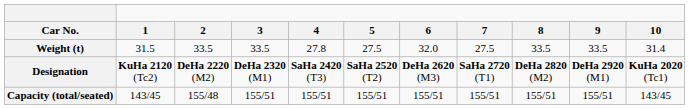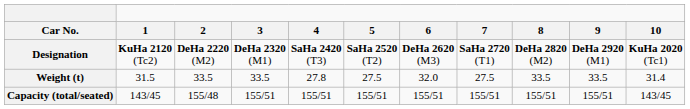rows swapped: Designation <-> Weight (t)
